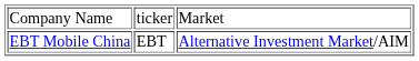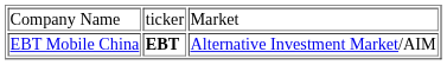EBT Mobile China | column 2: normal -> bold
